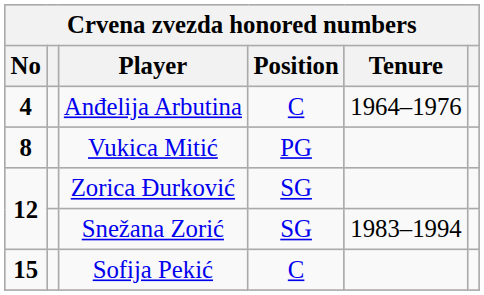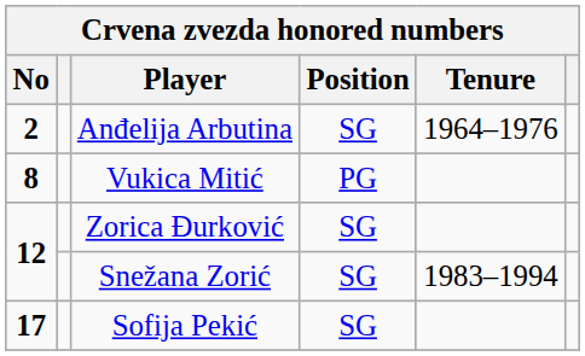Anđelija Arbutina | No: 4 -> 2
Anđelija Arbutina | Position: C -> SG
Sofija Pekić | No: 15 -> 17
Sofija Pekić | Position: C -> SG
